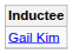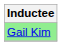row 2 | column 1: no background -> lightgreen background
